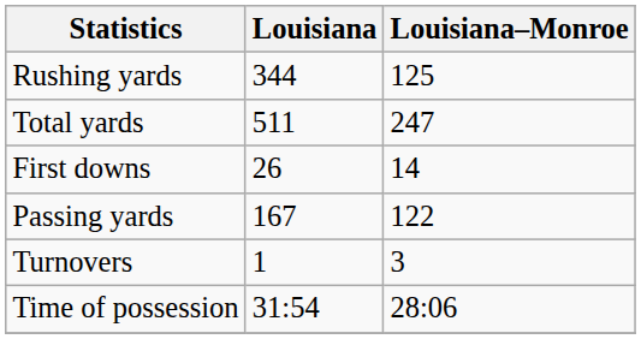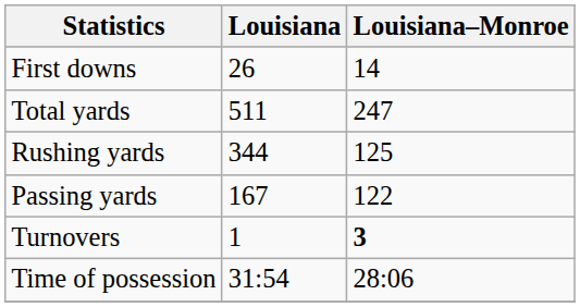rows swapped: First downs <-> Rushing yards
Turnovers | Louisiana–Monroe: normal -> bold
